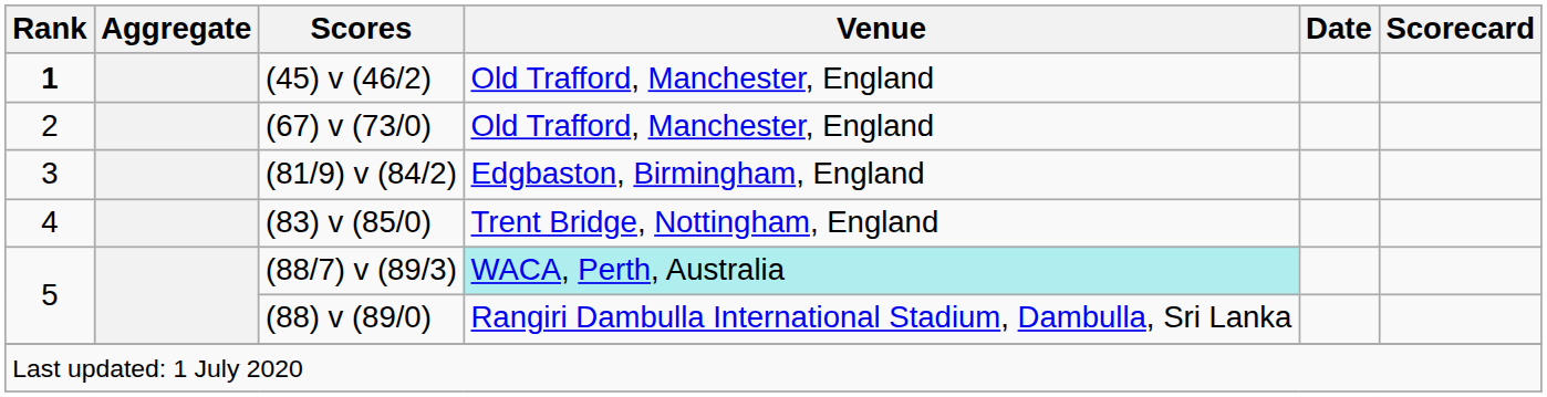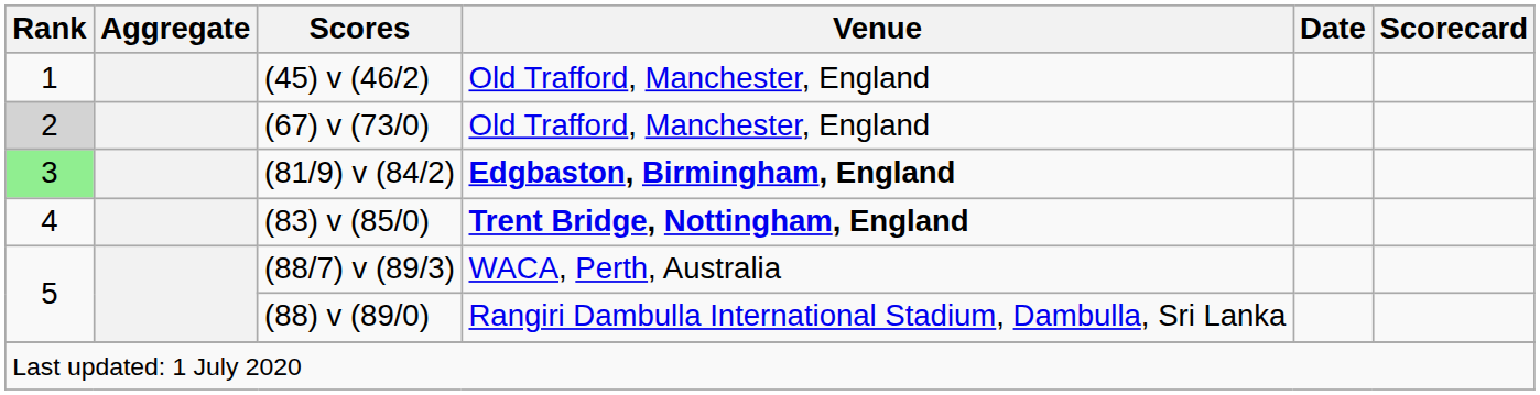(45) v (46/2) | Rank: bold -> normal
(67) v (73/0) | Rank: no background -> lightgrey background
(81/9) v (84/2) | Rank: no background -> lightgreen background
(81/9) v (84/2) | Venue: normal -> bold
(83) v (85/0) | Venue: normal -> bold
(88/7) v (89/3) | Venue: paleturquoise background -> no background
